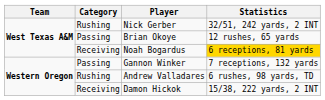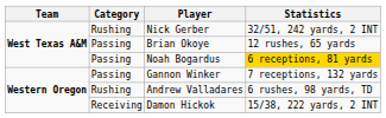Noah Bogardus | Category: Receiving -> Passing
